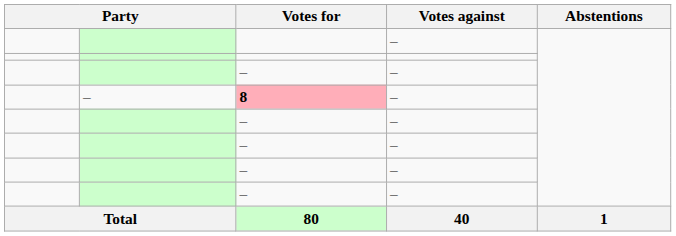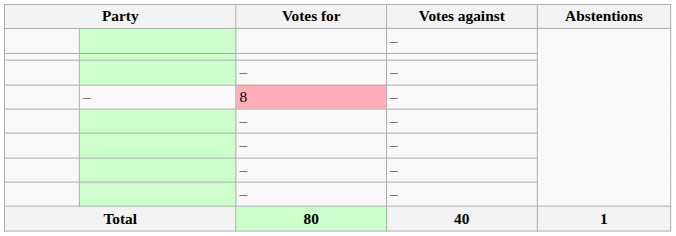8 | Votes for: bold -> normal
